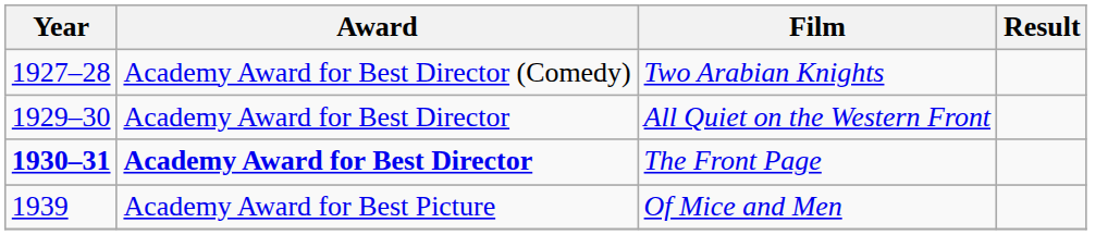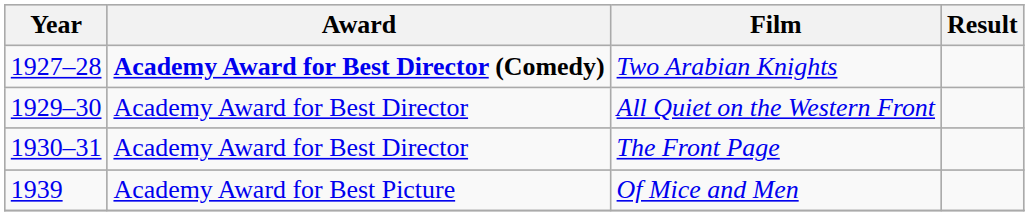Two Arabian Knights | Award: normal -> bold
The Front Page | Year: bold -> normal
The Front Page | Award: bold -> normal
